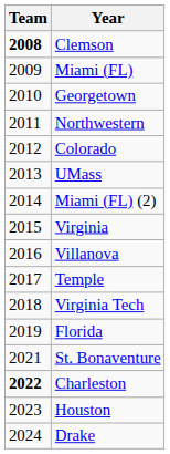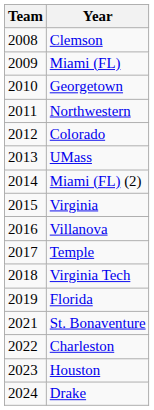Clemson | Team: bold -> normal
Charleston | Team: bold -> normal
